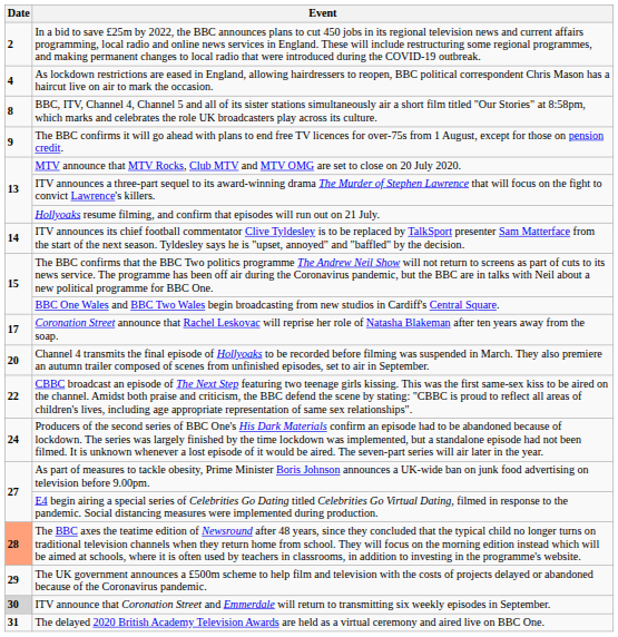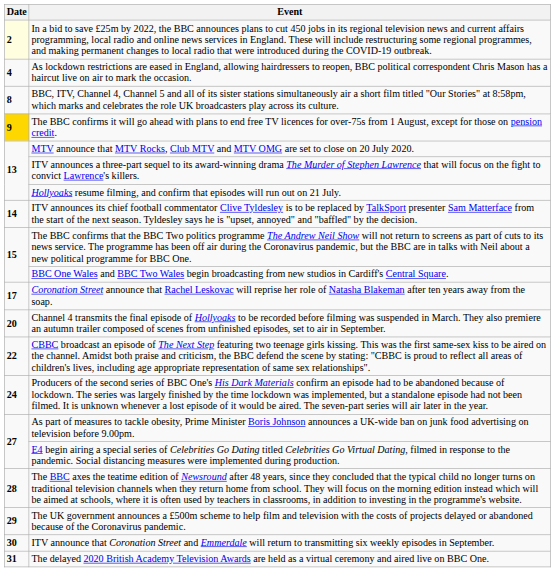row 2 | Date: no background -> lightyellow background
row 5 | Date: no background -> gold background
row 18 | Date: lightsalmon background -> no background
row 20 | Date: lightgrey background -> no background
